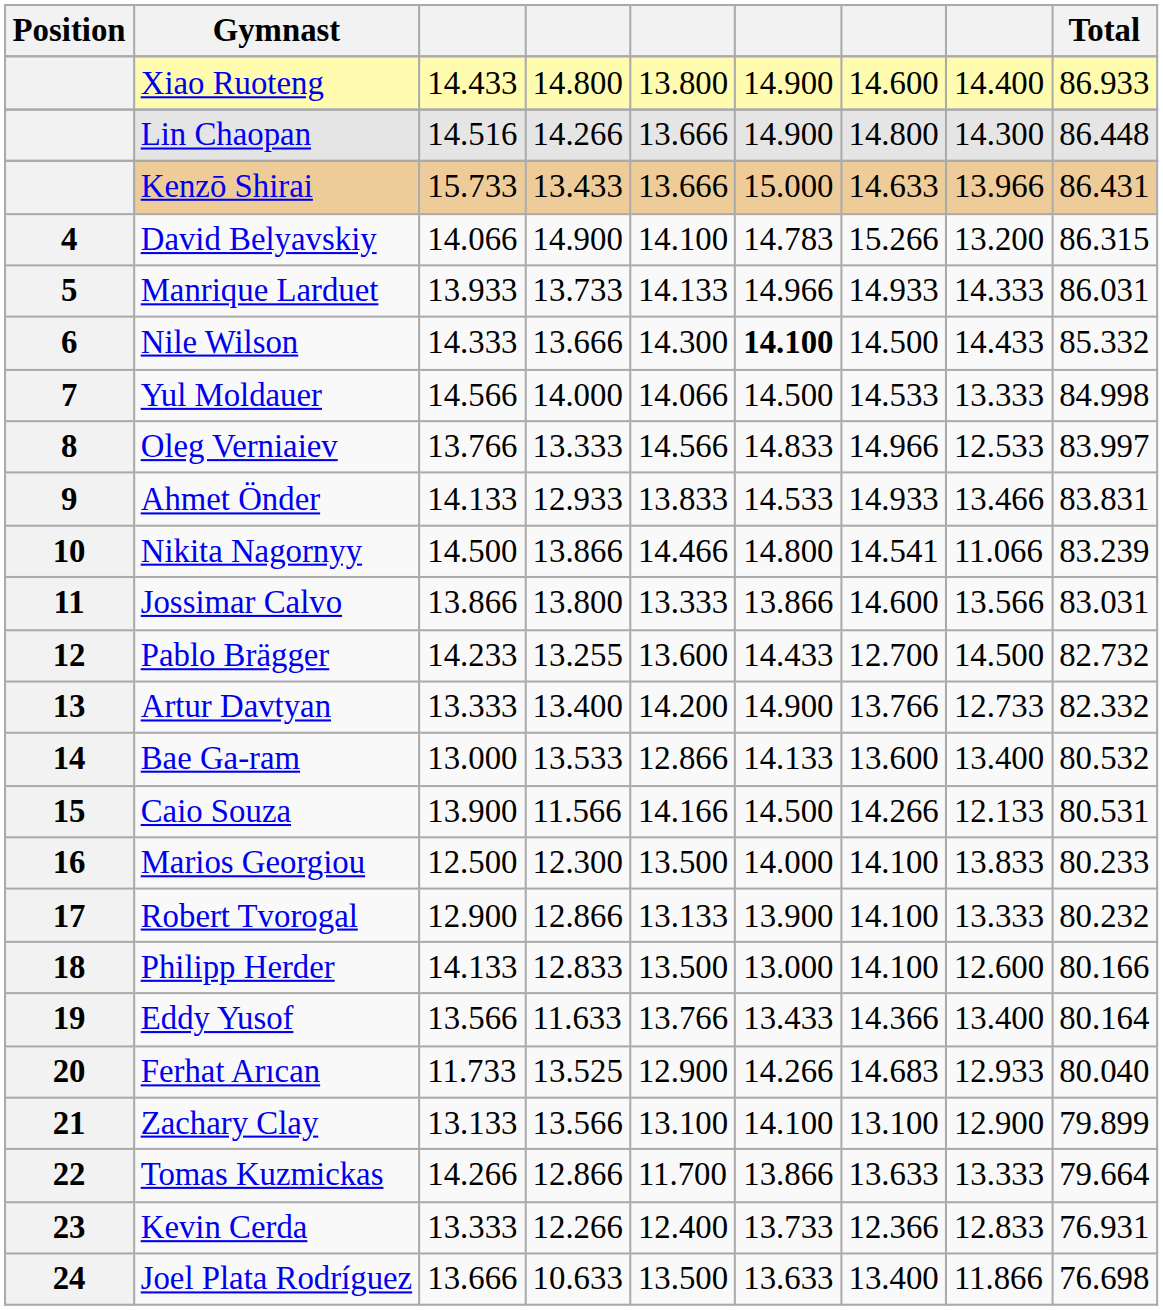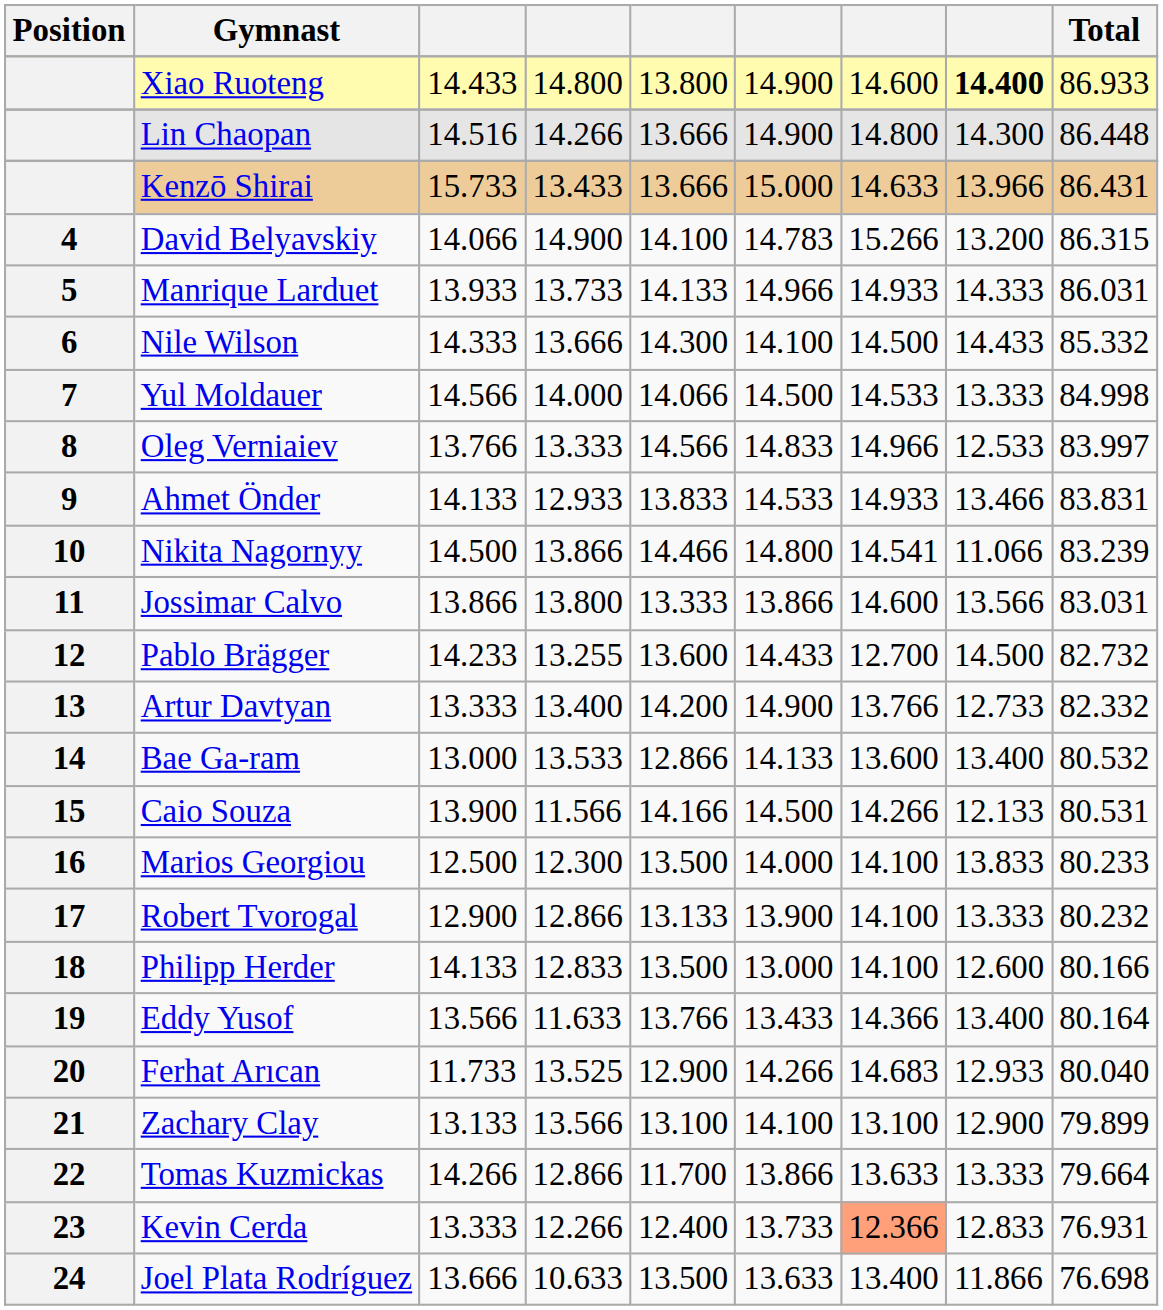Xiao Ruoteng | column 8: normal -> bold
Nile Wilson | column 6: bold -> normal
Kevin Cerda | column 7: no background -> lightsalmon background
